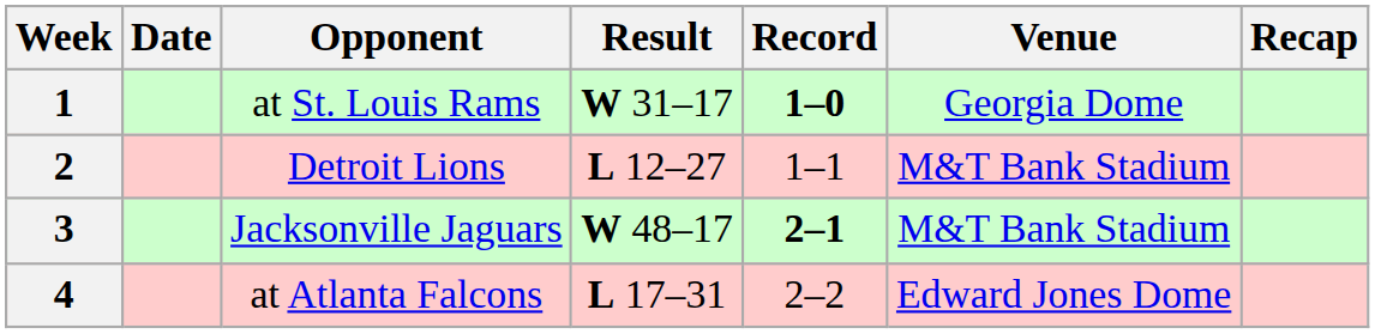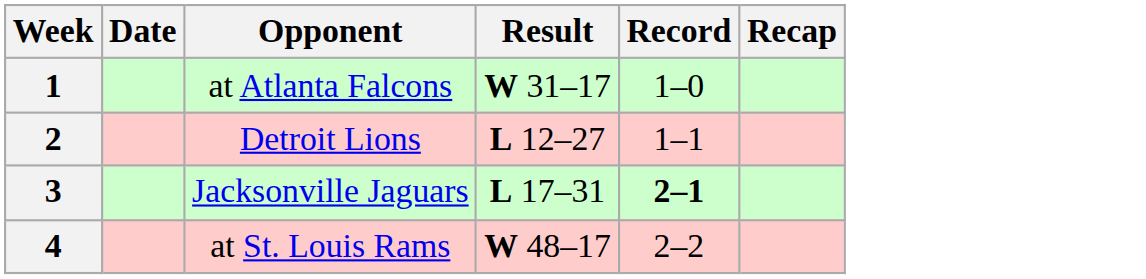- column: Venue | Georgia Dome | M&T Bank Stadium | M&T Bank Stadium | Edward Jones Dome
1 | Opponent: at St. Louis Rams -> at Atlanta Falcons
1 | Record: bold -> normal
3 | Result: W 48–17 -> L 17–31
4 | Opponent: at Atlanta Falcons -> at St. Louis Rams
4 | Result: L 17–31 -> W 48–17
